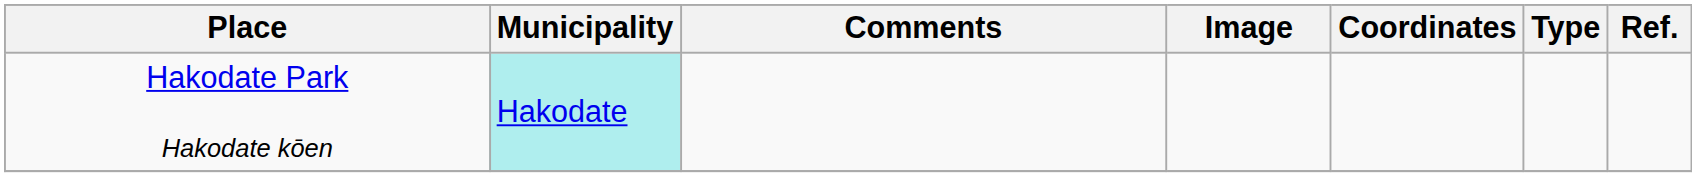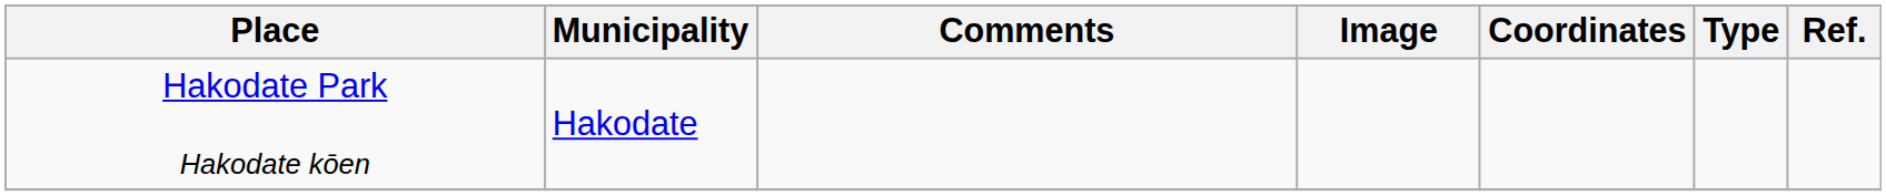Hakodate Park Hakodate kōen | Municipality: paleturquoise background -> no background
